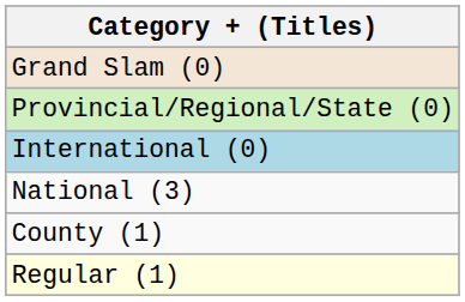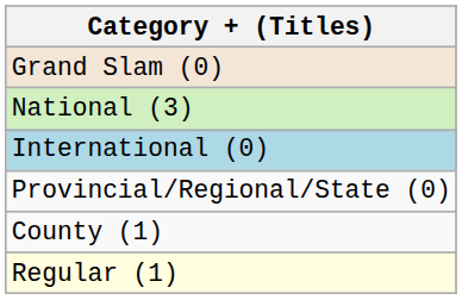row 3 | column 1: Provincial/Regional/State (0) -> National (3)
row 5 | column 1: National (3) -> Provincial/Regional/State (0)
